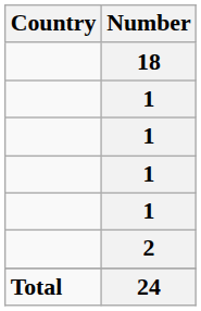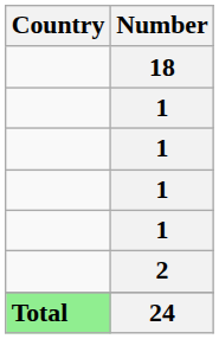row 8 | Country: no background -> lightgreen background
